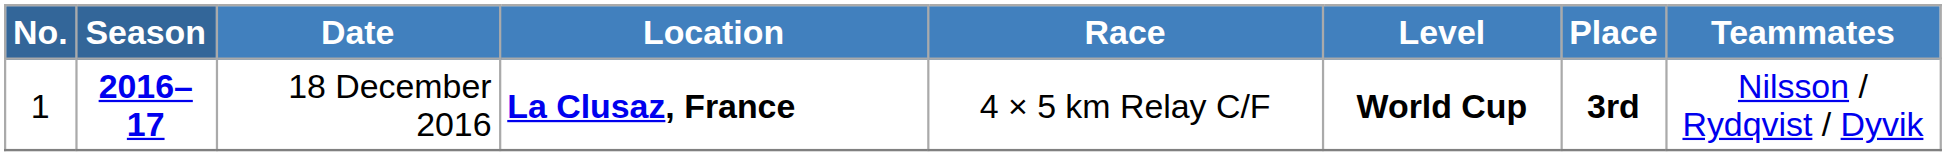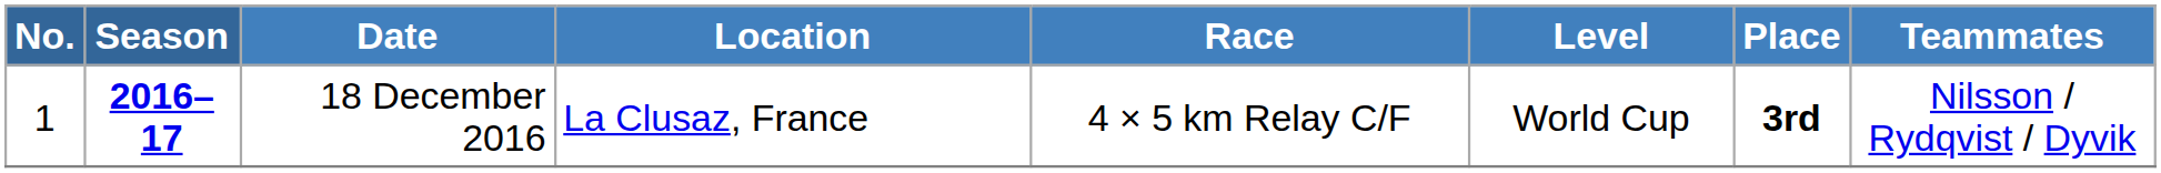18 December 2016 | Location: bold -> normal
18 December 2016 | Level: bold -> normal
